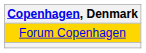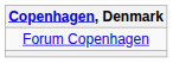row 2 | column 1: gold background -> no background
